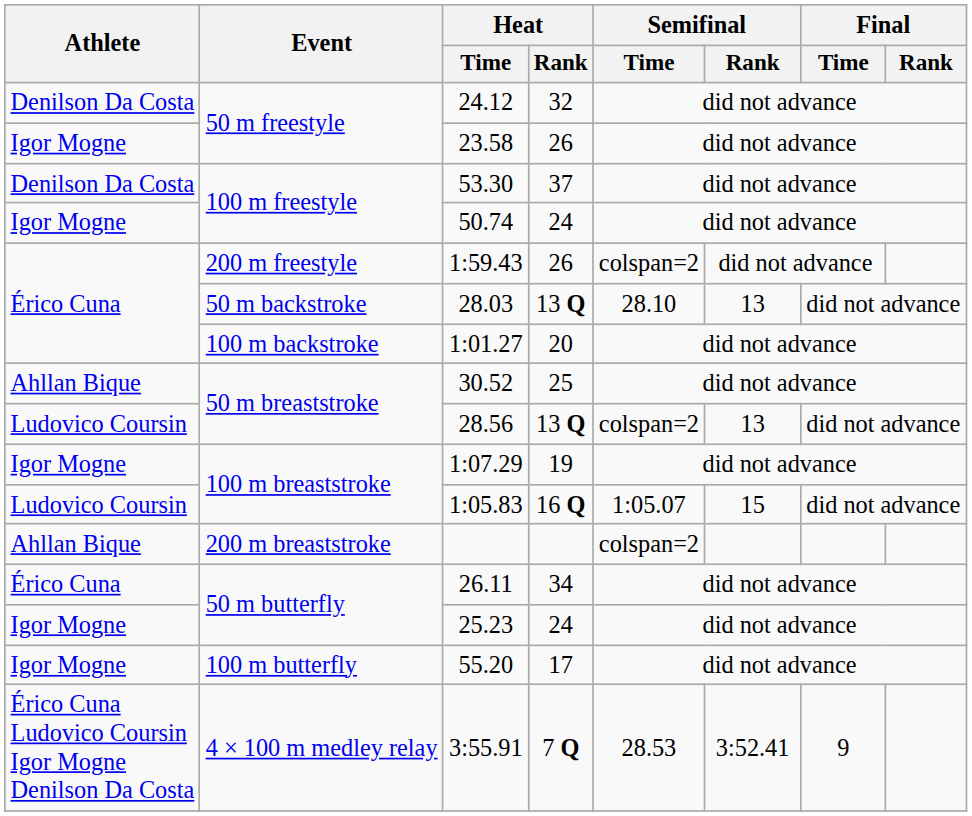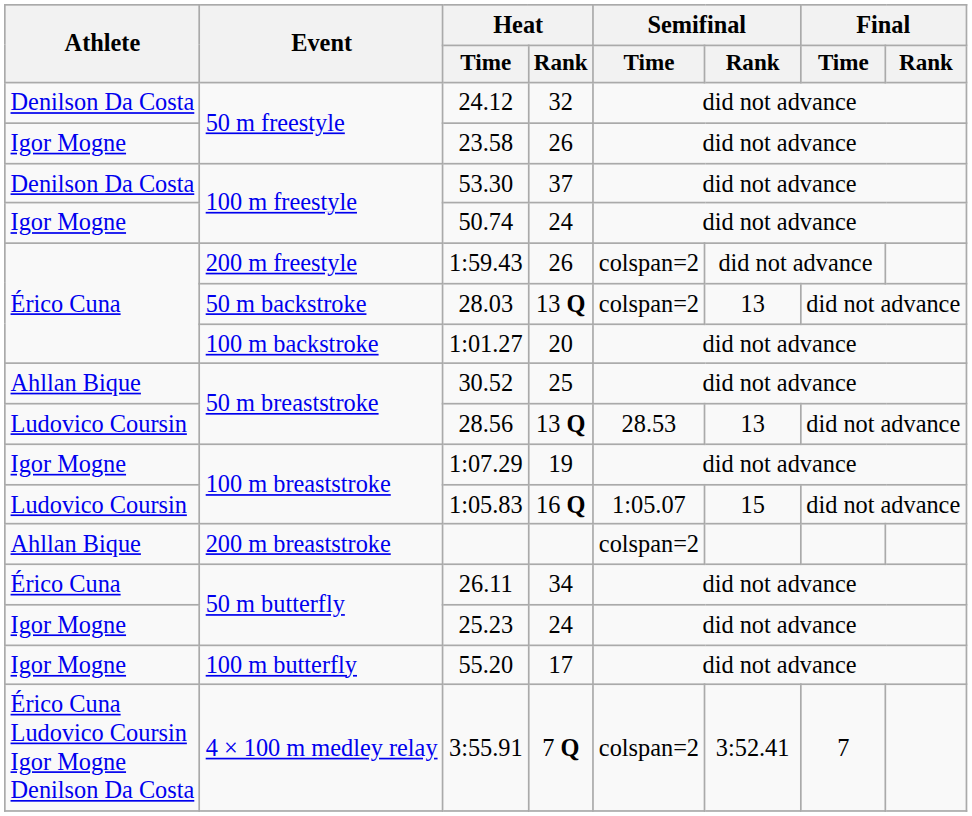28.03 | Semifinal / Time: 28.10 -> colspan=2
28.56 | Semifinal / Time: colspan=2 -> 28.53
3:55.91 | Semifinal / Time: 28.53 -> colspan=2
3:55.91 | Final / Time: 9 -> 7
